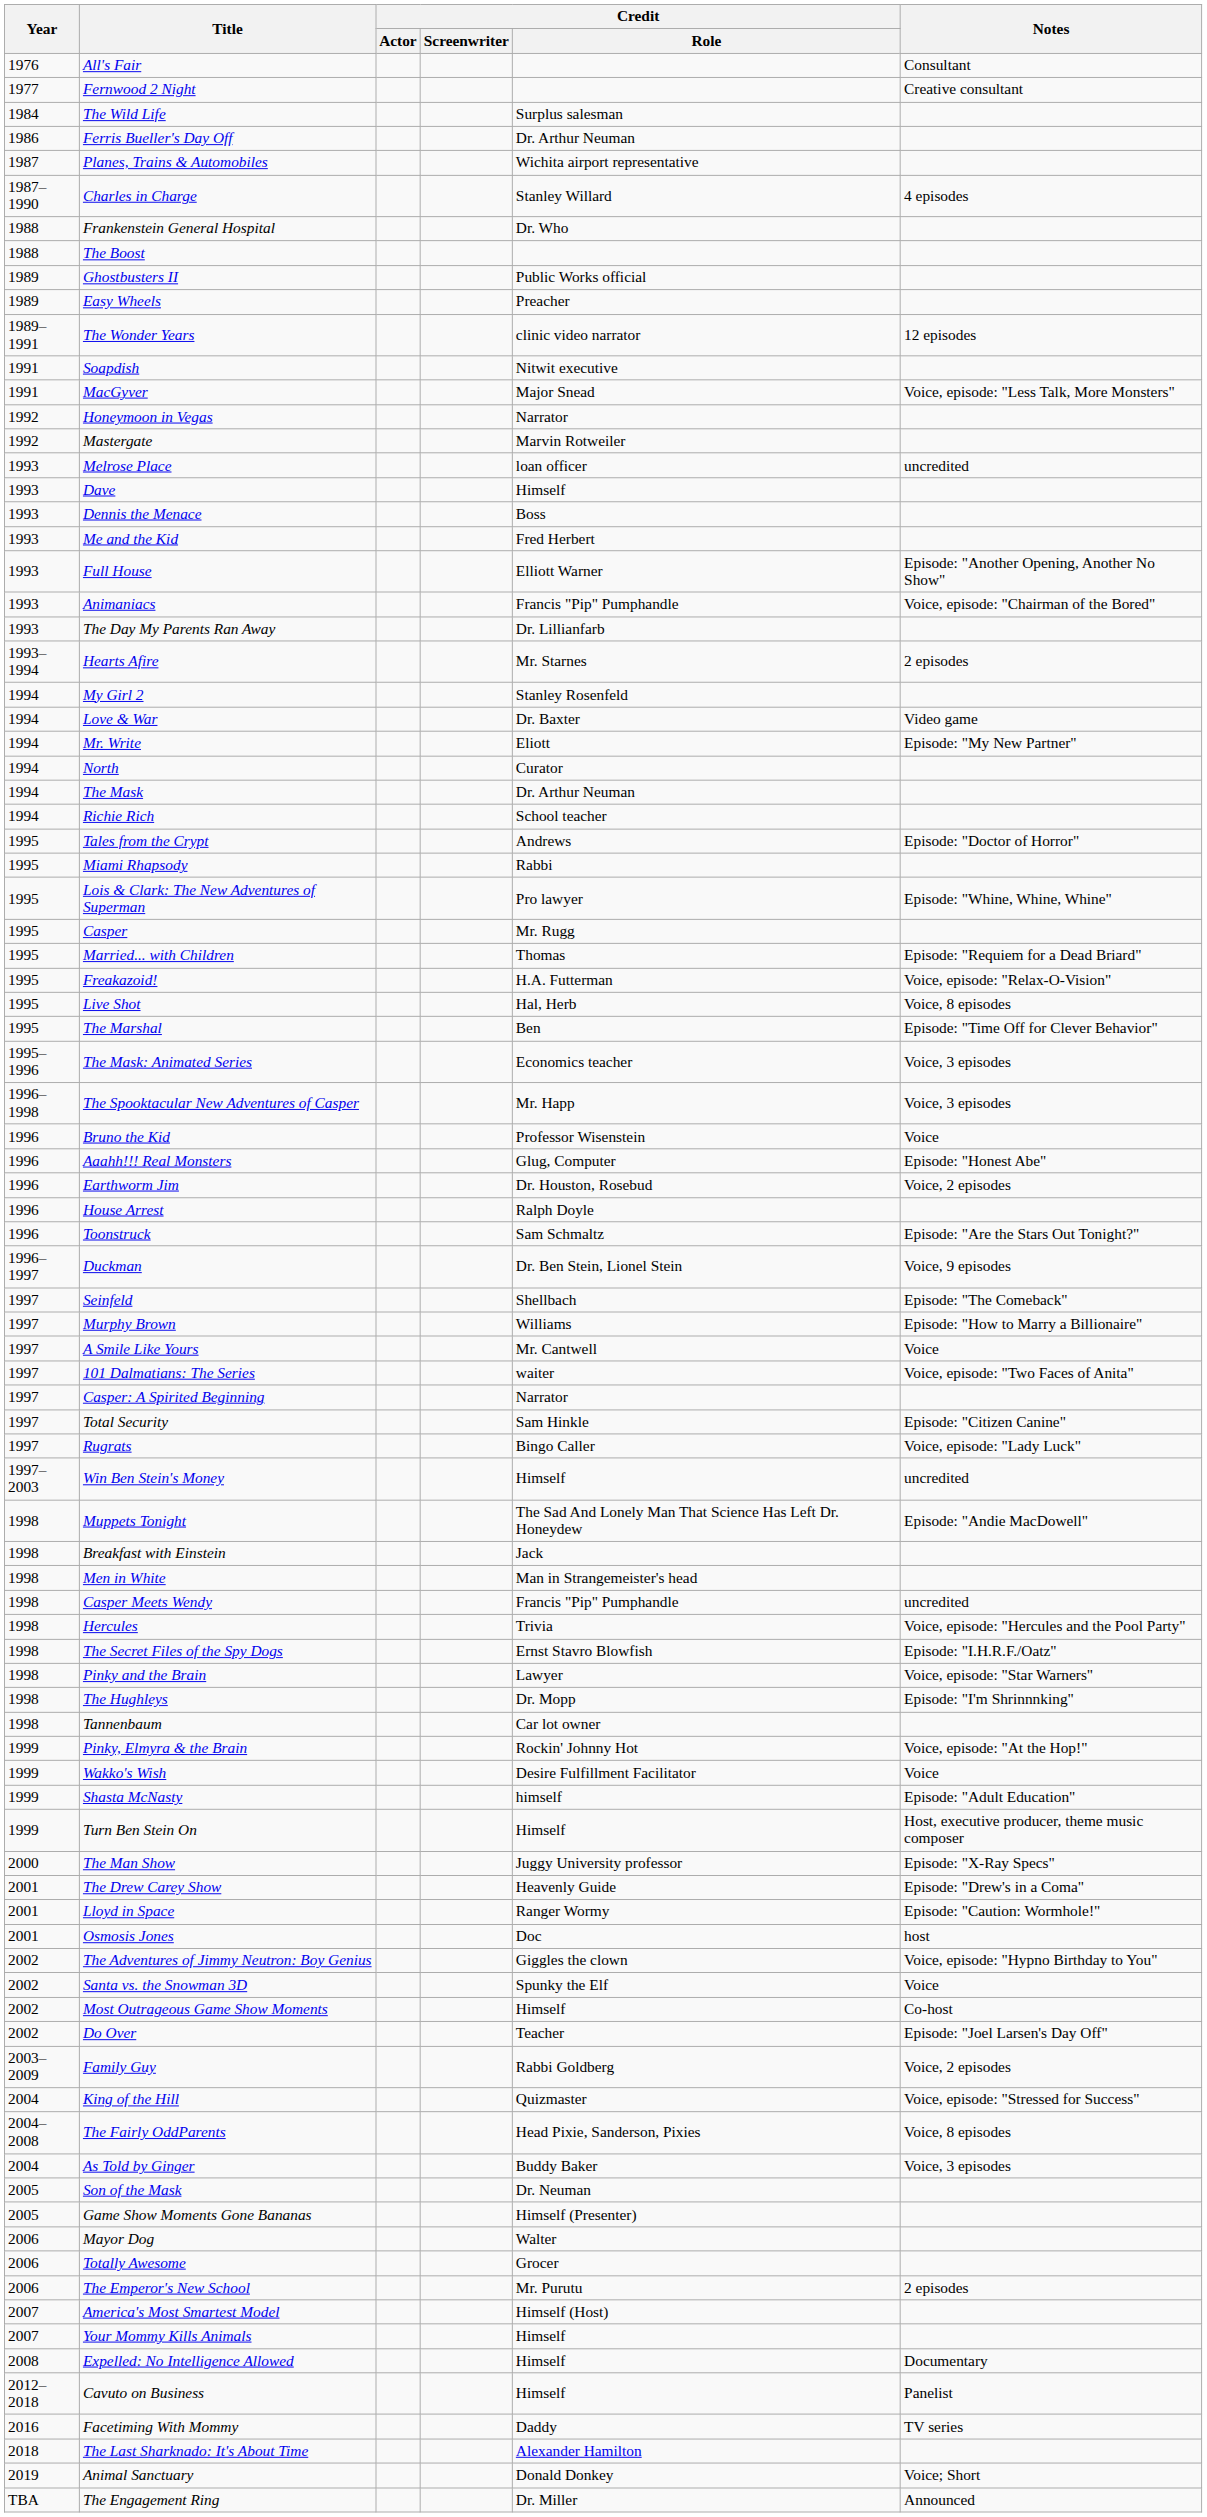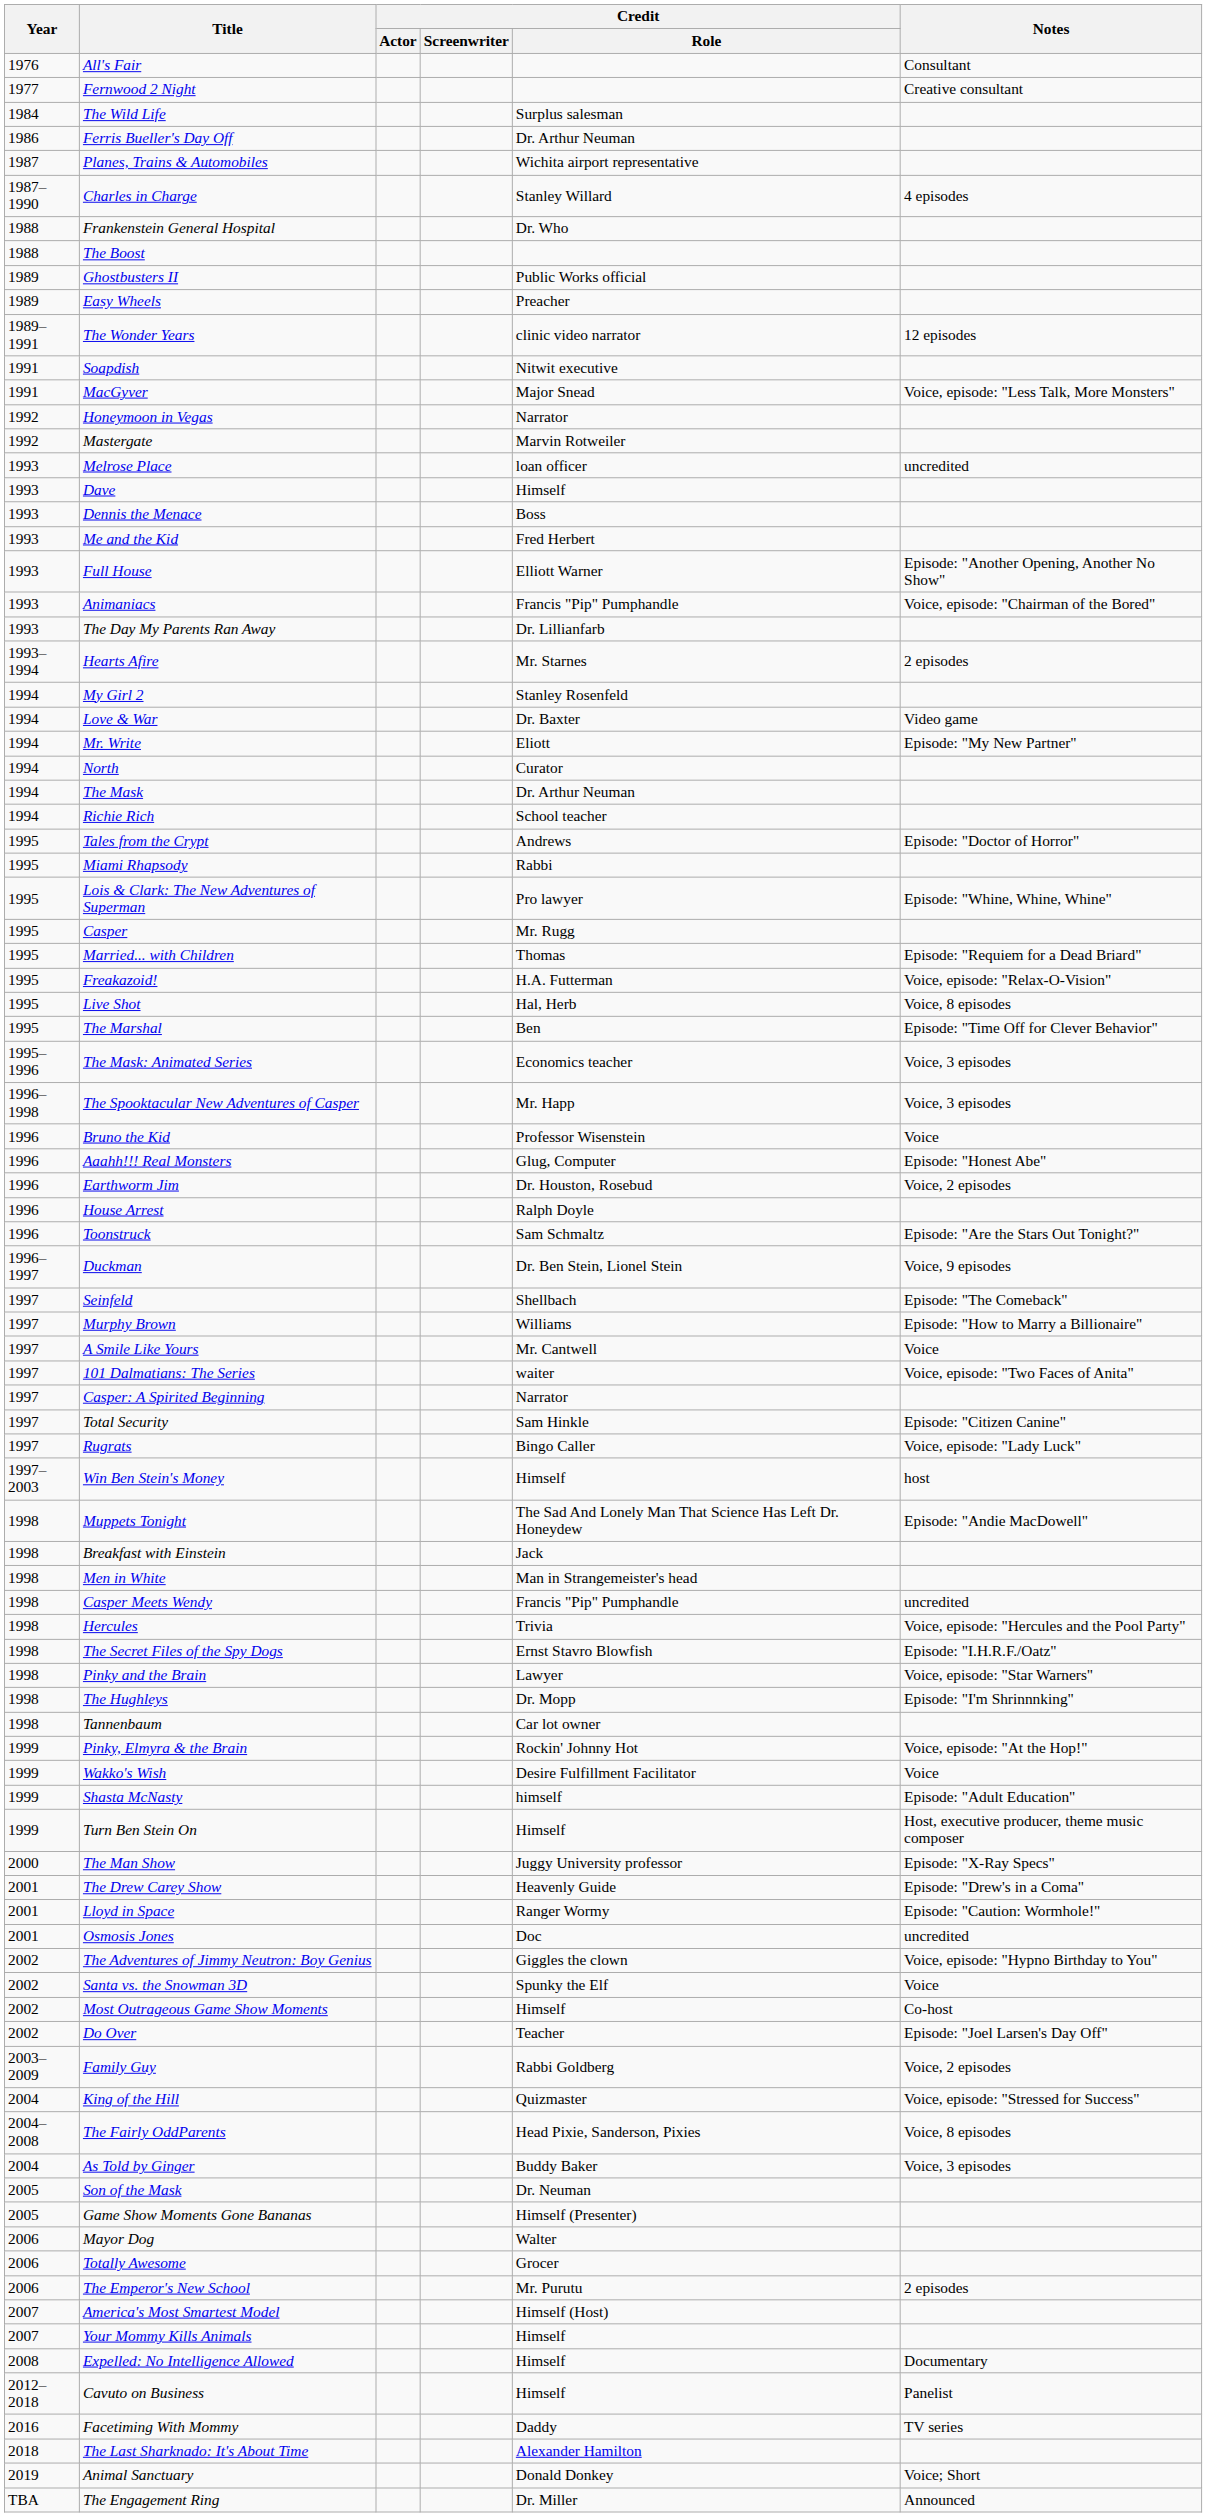Win Ben Stein's Money | Notes: uncredited -> host
Osmosis Jones | Notes: host -> uncredited
